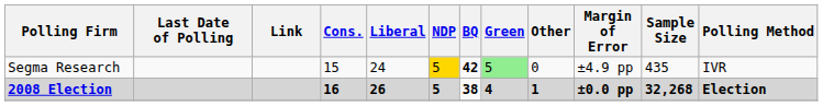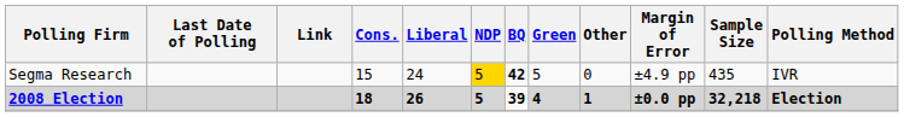Segma Research | Green: lightgreen background -> no background
2008 Election | Cons.: 16 -> 18
2008 Election | BQ: 38 -> 39
2008 Election | Sample Size: 32,268 -> 32,218
